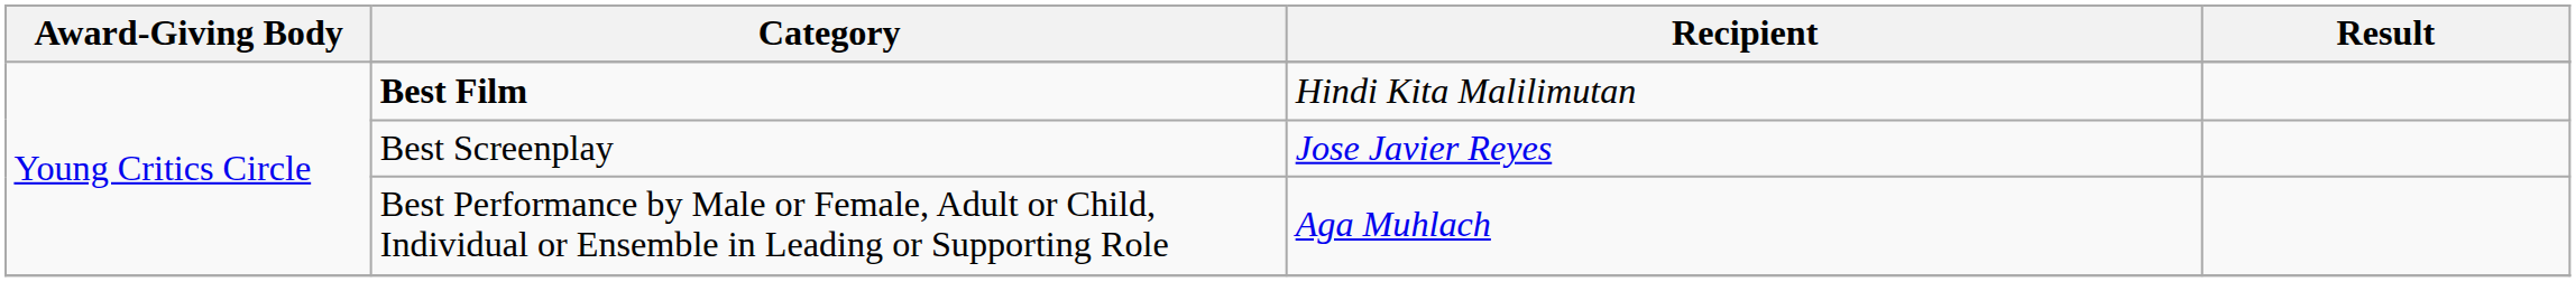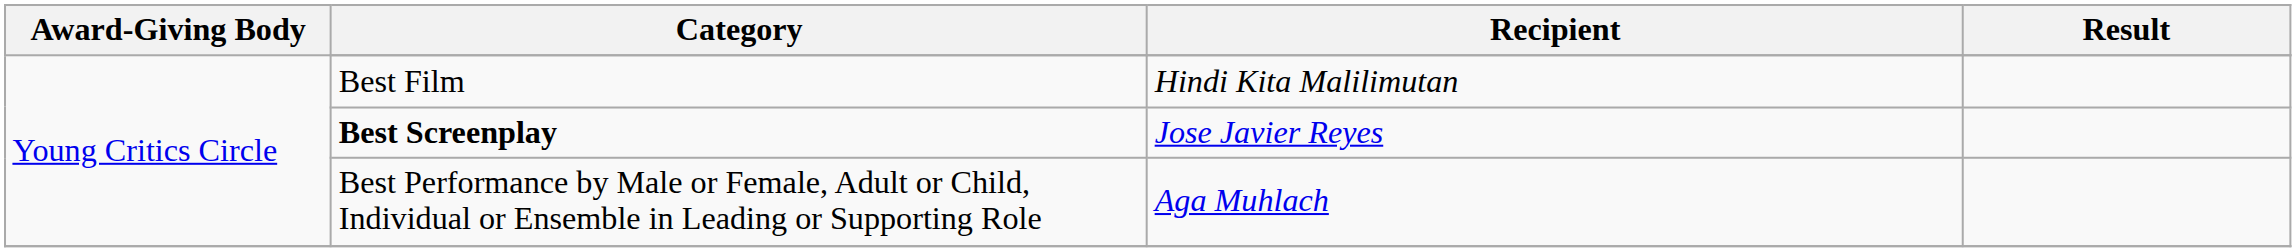Best Film | Category: bold -> normal
Best Screenplay | Category: normal -> bold
